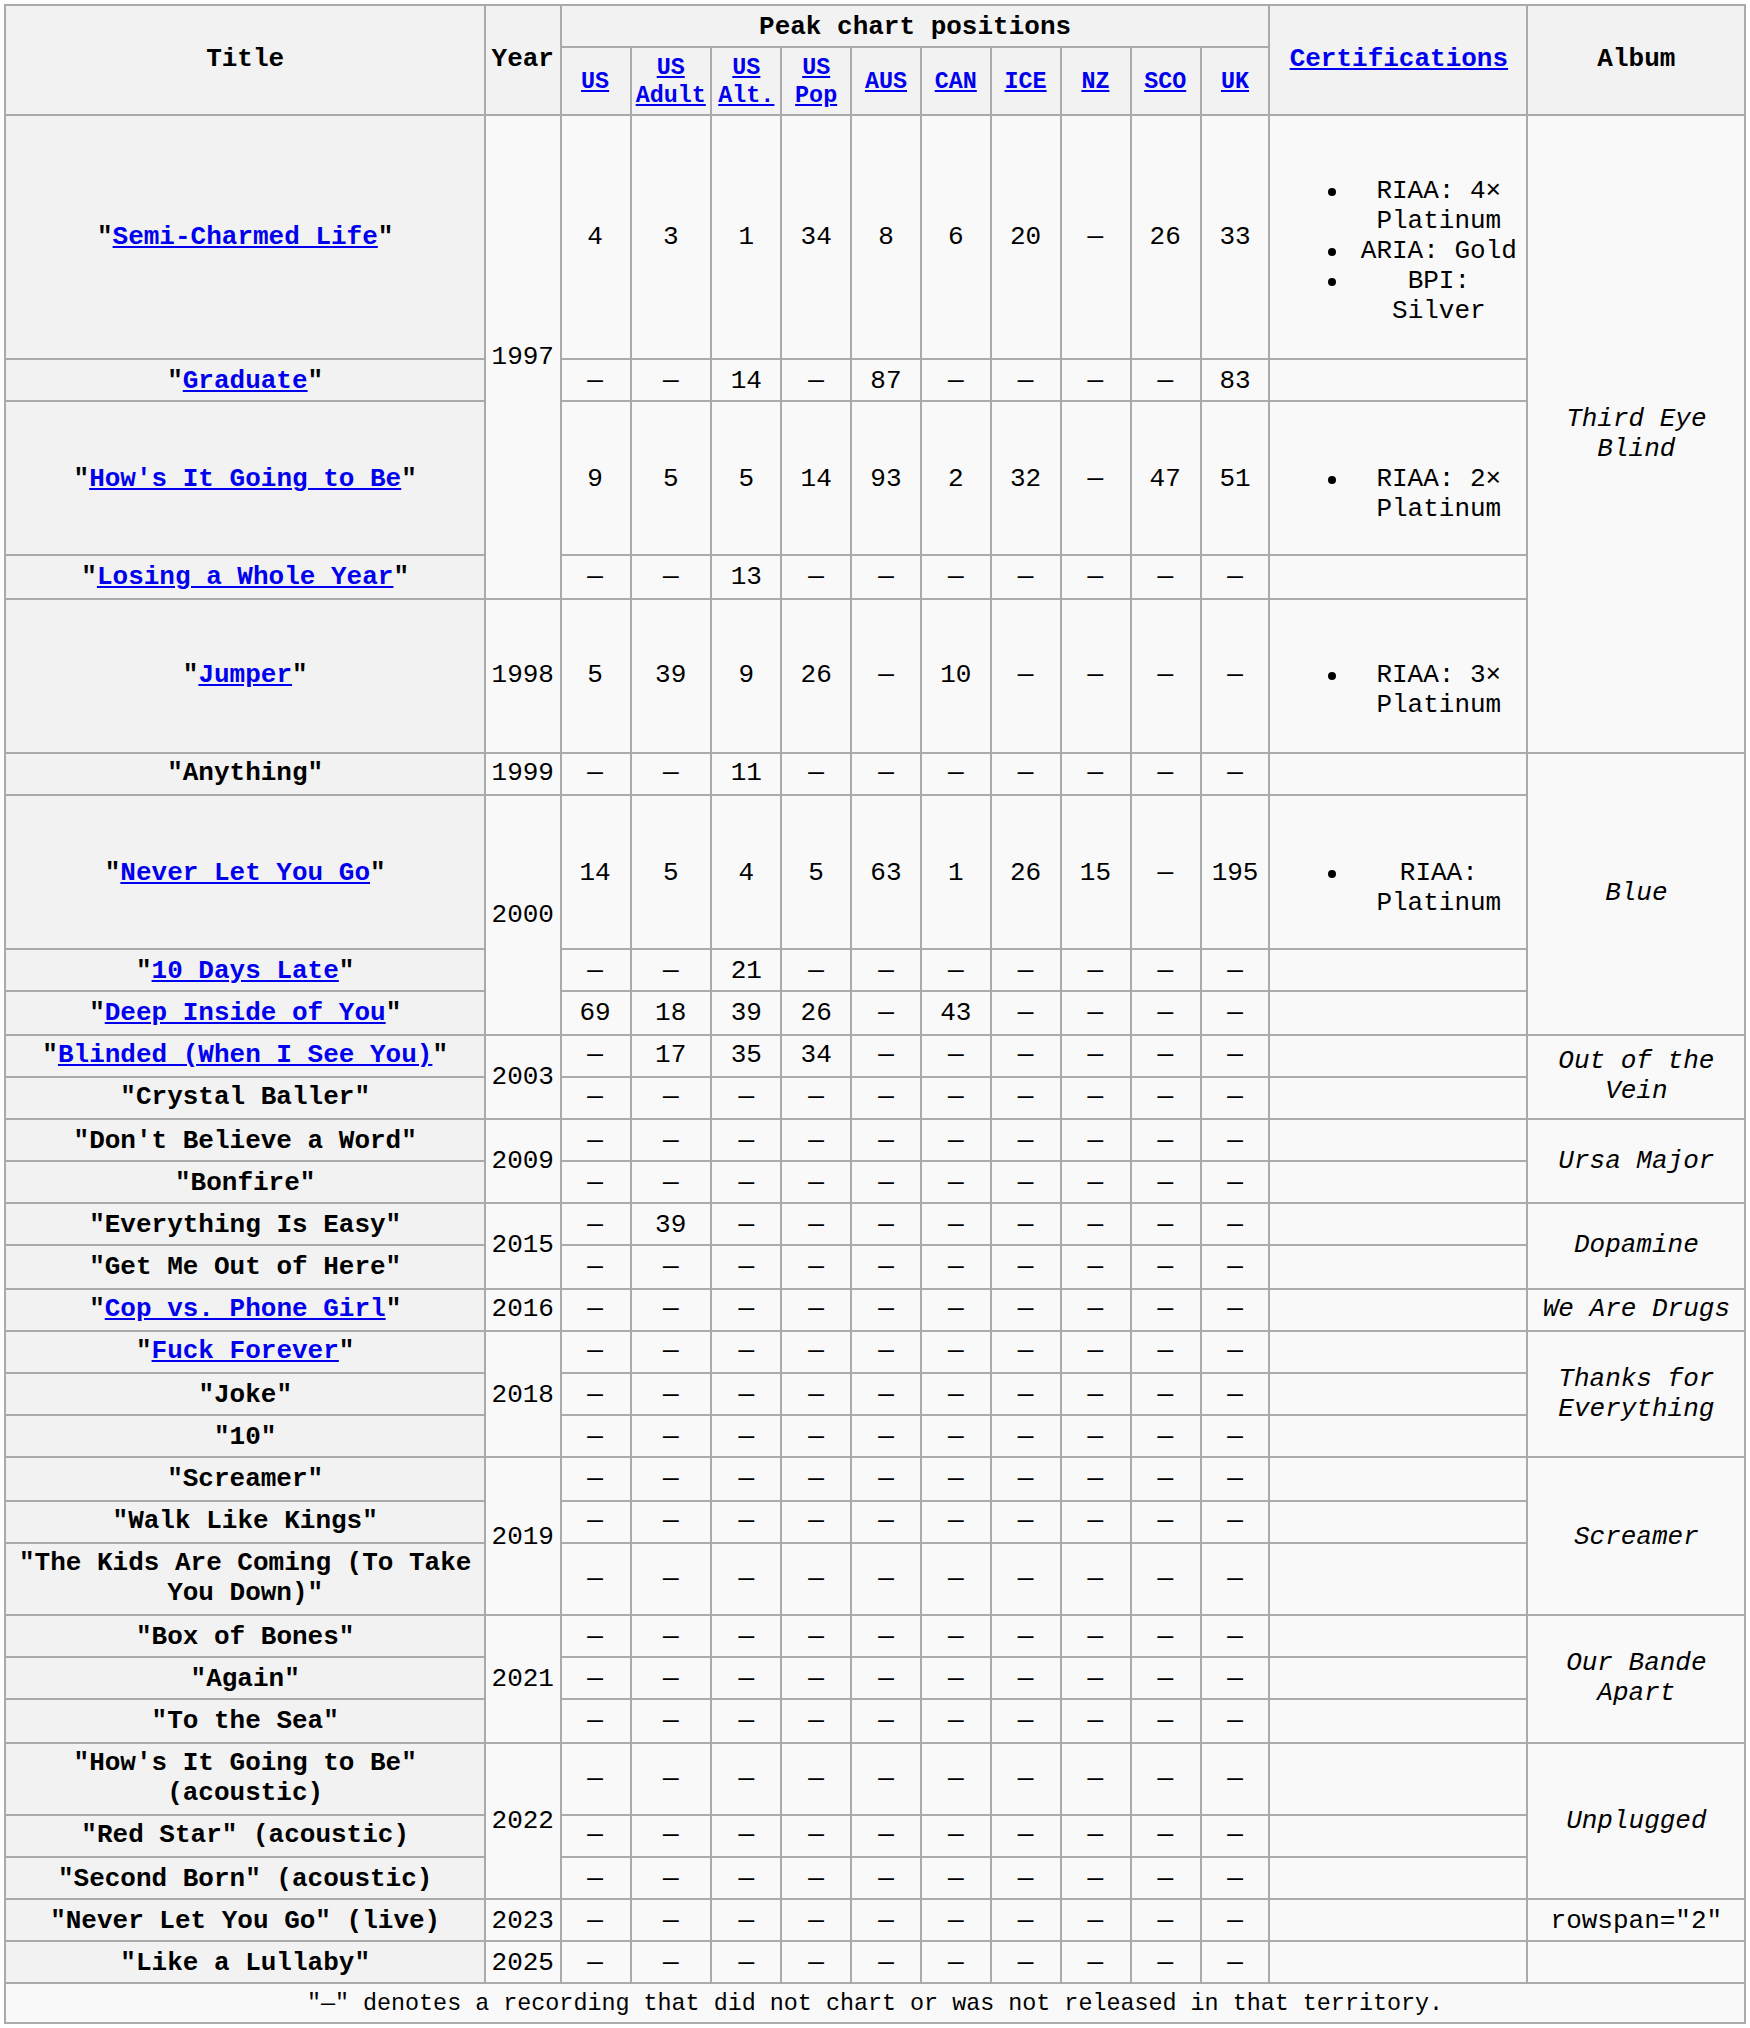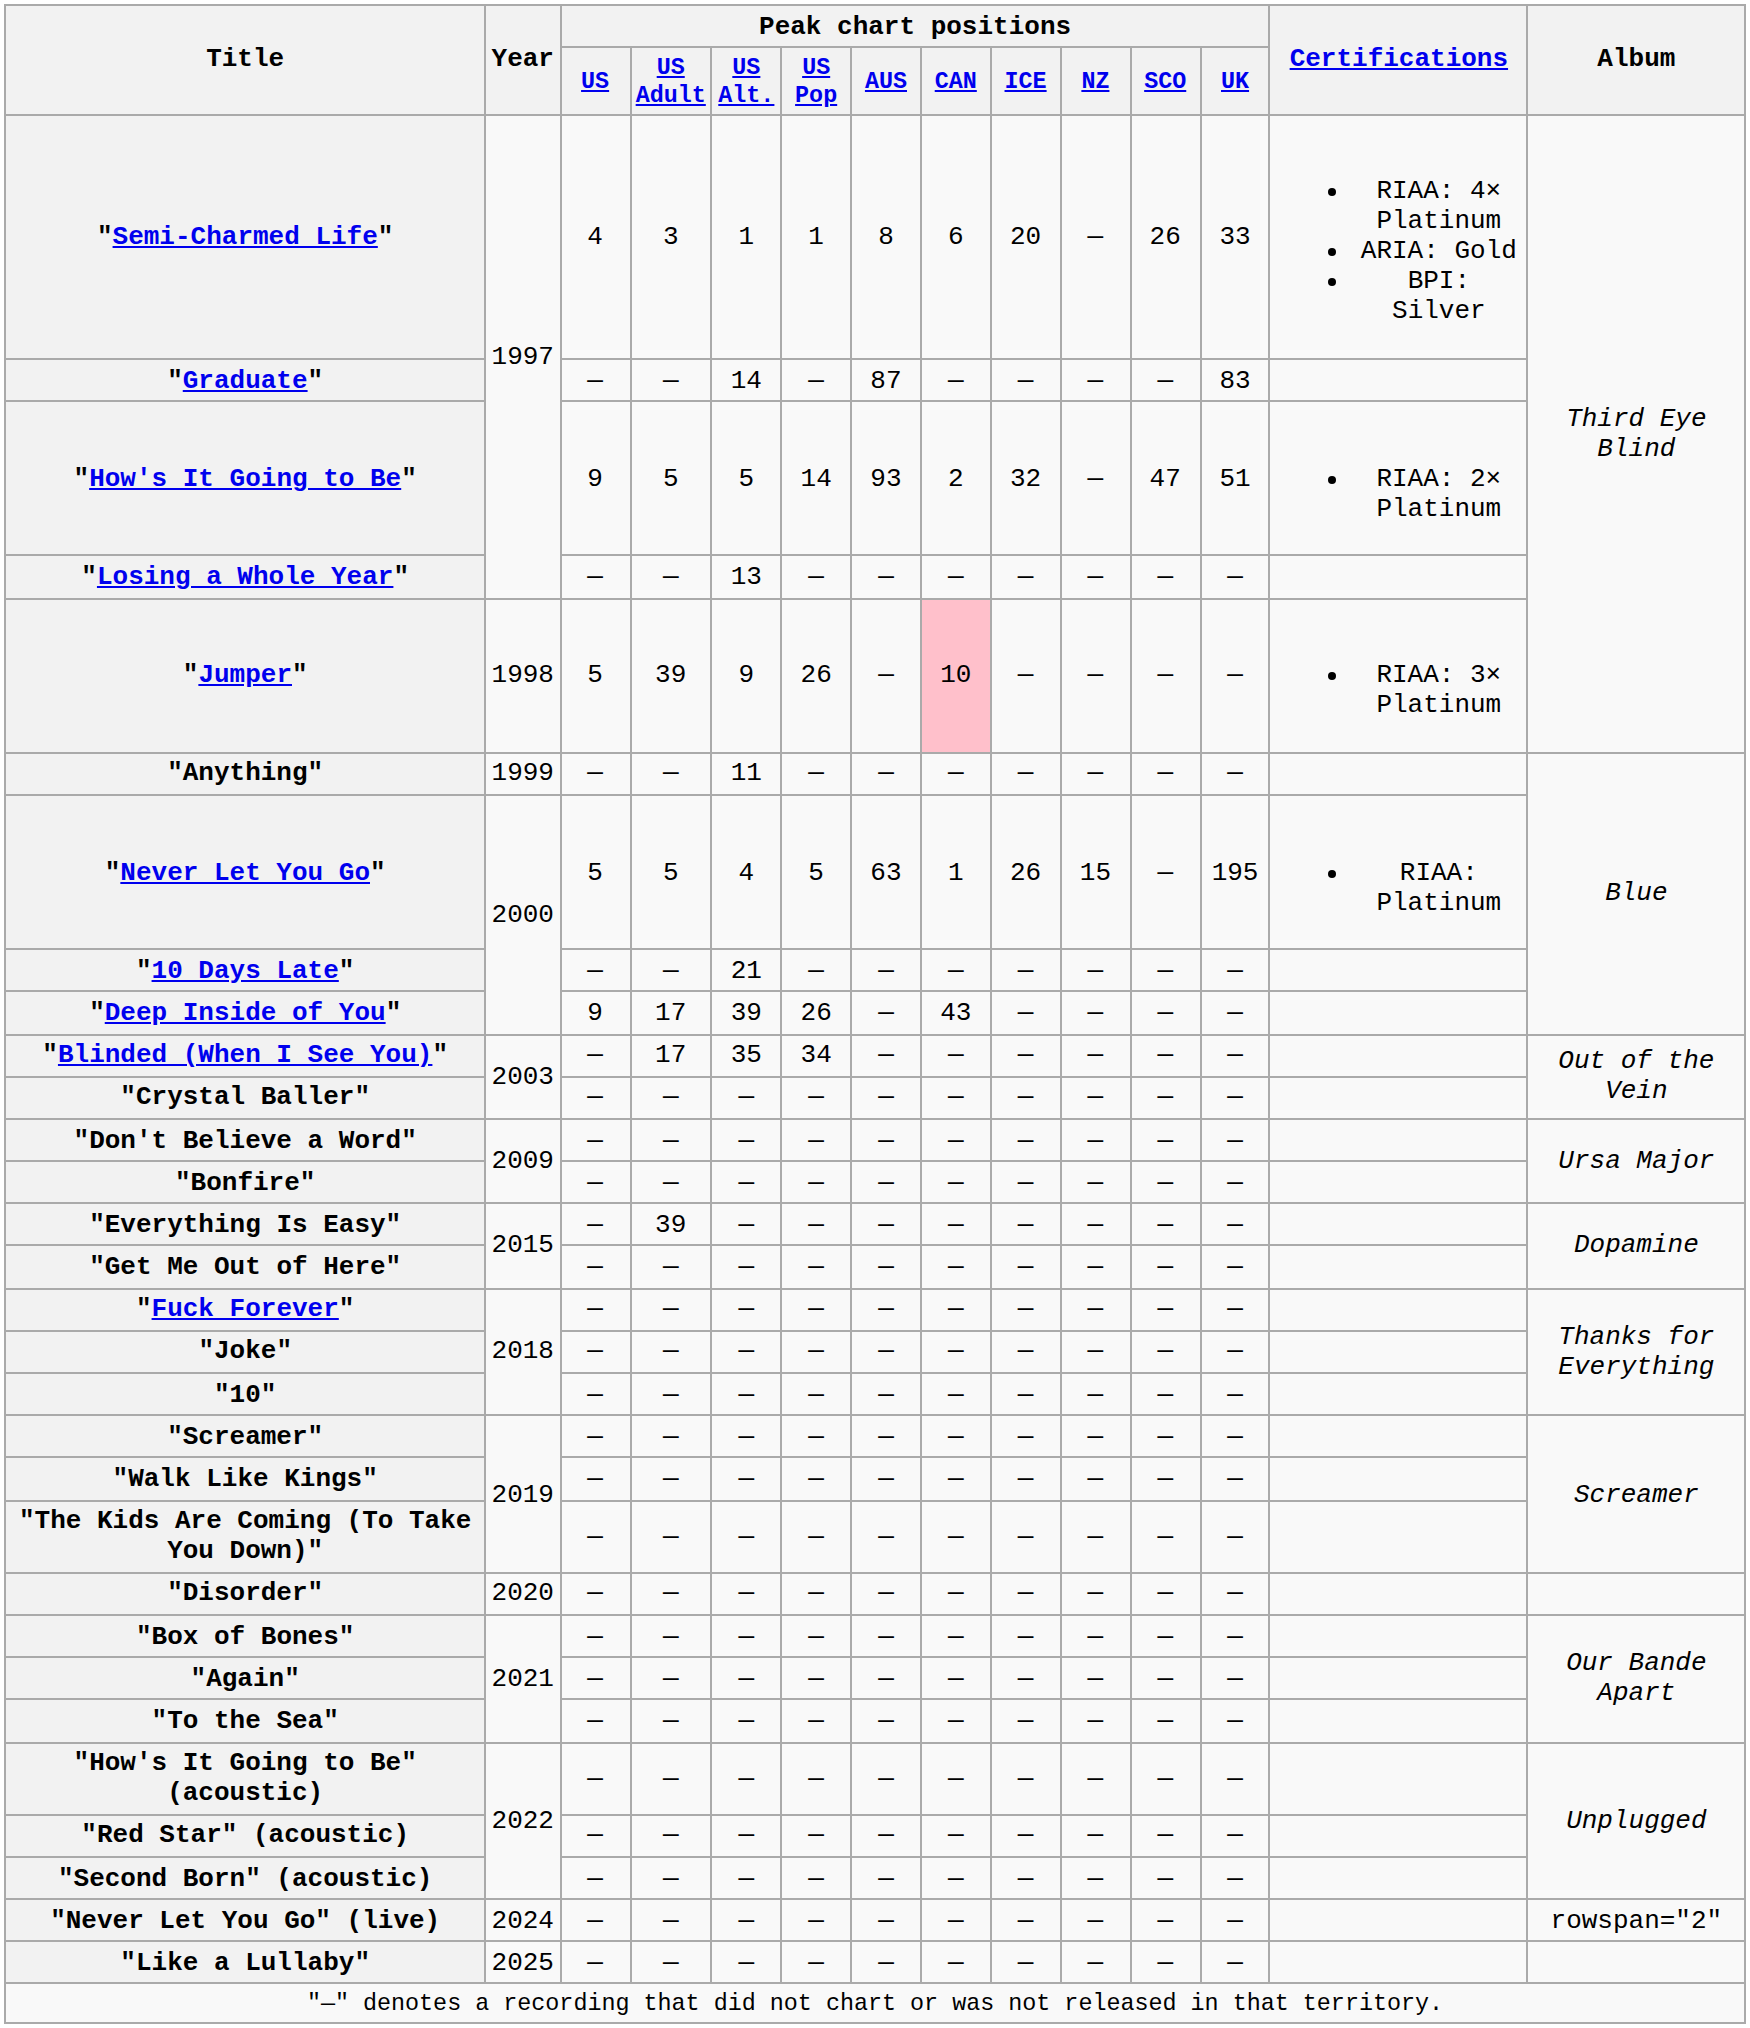"Semi-Charmed Life" | Peak chart positions / US Pop: 34 -> 1
"Jumper" | Peak chart positions / CAN: no background -> pink background
"Never Let You Go" | Peak chart positions / US: 14 -> 5
"Deep Inside of You" | Peak chart positions / US: 69 -> 9
"Deep Inside of You" | Peak chart positions / US Adult: 18 -> 17
- row: "Cop vs. Phone Girl" | 2016 | — | — | — | — | — | — | — | — | — | — | We Are Drugs
+ row: "Disorder" | 2020 | — | — | — | — | — | — | — | — | — | —
"Never Let You Go" (live) | Year: 2023 -> 2024
